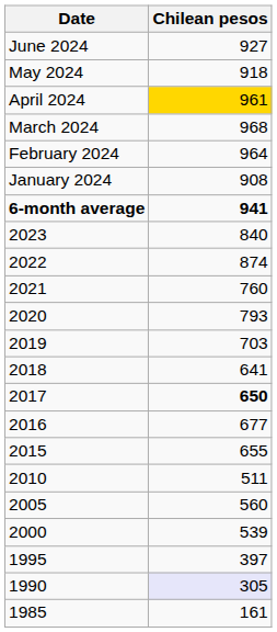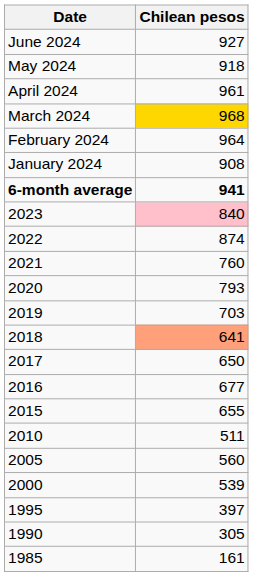April 2024 | Chilean pesos: gold background -> no background
March 2024 | Chilean pesos: no background -> gold background
2023 | Chilean pesos: no background -> pink background
2018 | Chilean pesos: no background -> lightsalmon background
2017 | Chilean pesos: bold -> normal
1990 | Chilean pesos: lavender background -> no background
